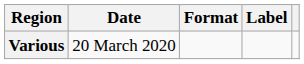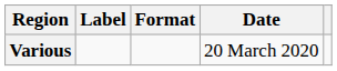columns swapped: Date <-> Label
